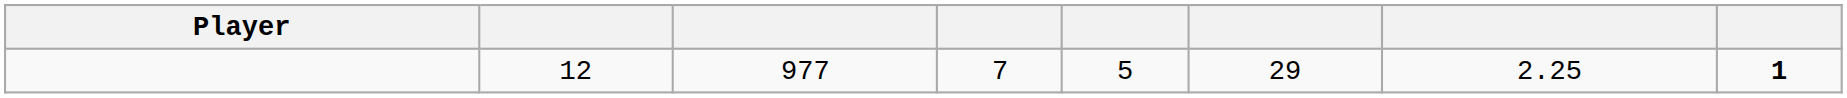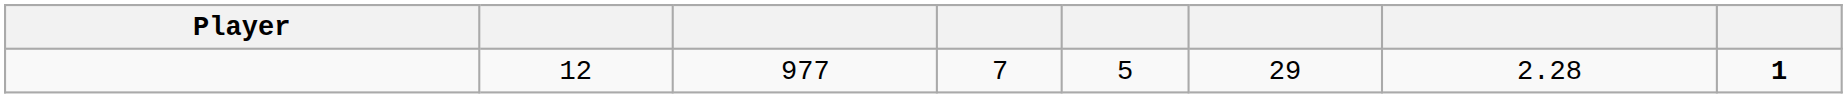row 2 | column 7: 2.25 -> 2.28
